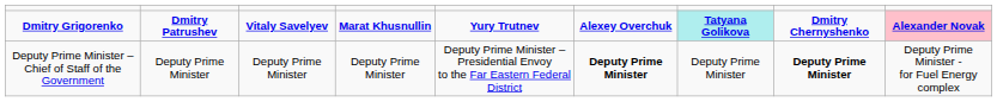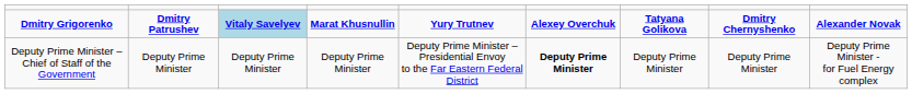Dmitry Grigorenko | column 3: no background -> lightblue background
Dmitry Grigorenko | column 7: paleturquoise background -> no background
Dmitry Grigorenko | column 9: pink background -> no background
Deputy Prime Minister – Chief of Staff of the Government | column 8: bold -> normal
